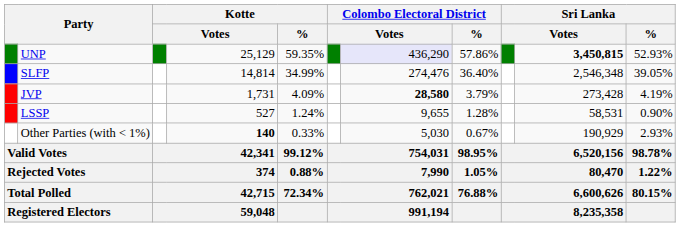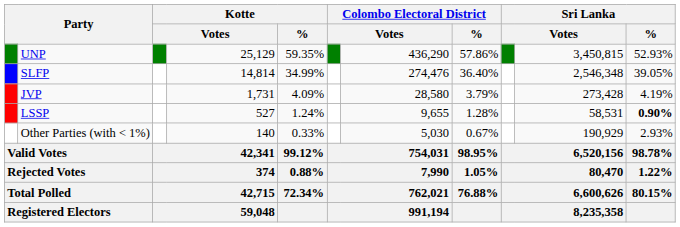UNP | column 7: lavender background -> no background
UNP | column 10: bold -> normal
JVP | column 7: bold -> normal
LSSP | Sri Lanka / %: normal -> bold
Other Parties (with < 1%) | column 4: bold -> normal
